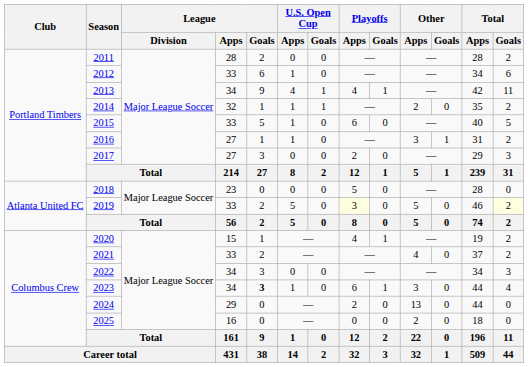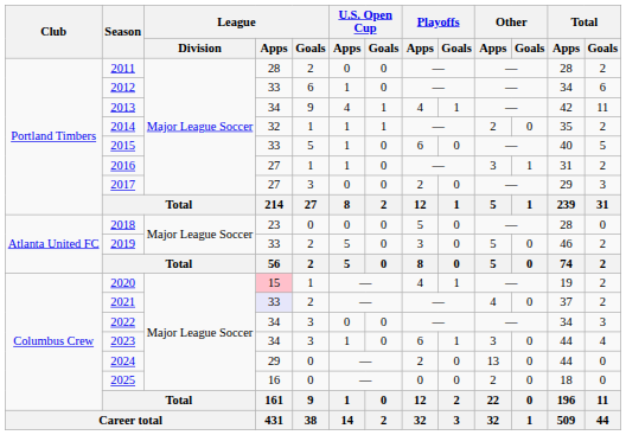2019 | Playoffs / Apps: lightyellow background -> no background
2019 | Total / Goals: lightyellow background -> no background
2020 | League / Apps: no background -> pink background
2021 | League / Apps: no background -> lavender background
2023 | League / Goals: bold -> normal
